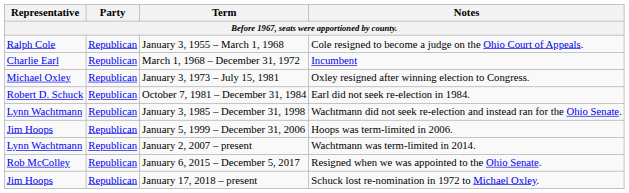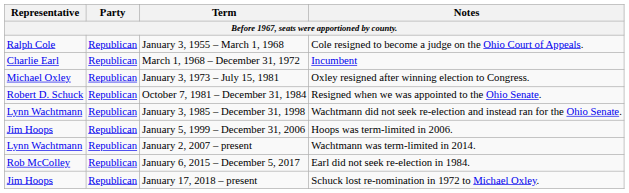October 7, 1981 – December 31, 1984 | Notes: Earl did not seek re-election in 1984. -> Resigned when we was appointed to the Ohio Senate.
January 6, 2015 – December 5, 2017 | Notes: Resigned when we was appointed to the Ohio Senate. -> Earl did not seek re-election in 1984.
